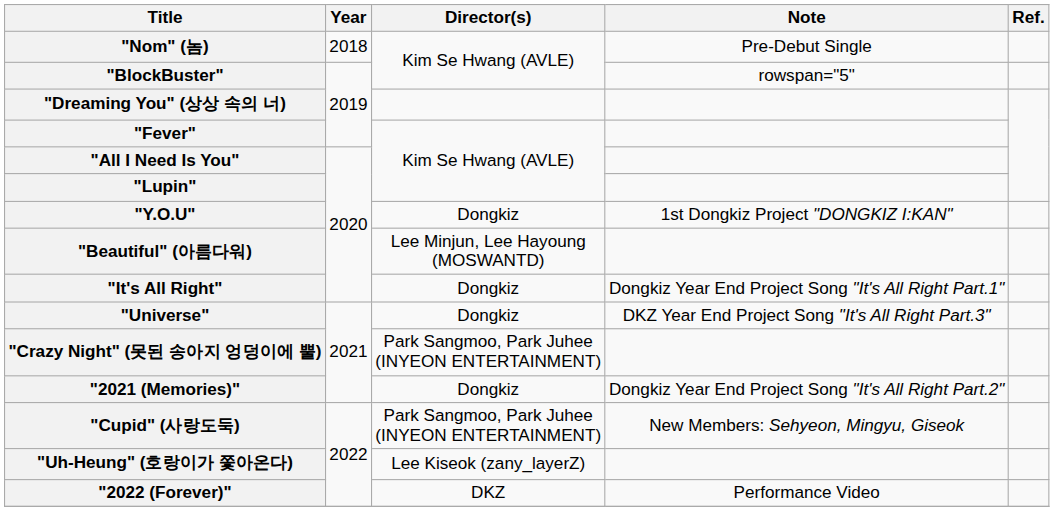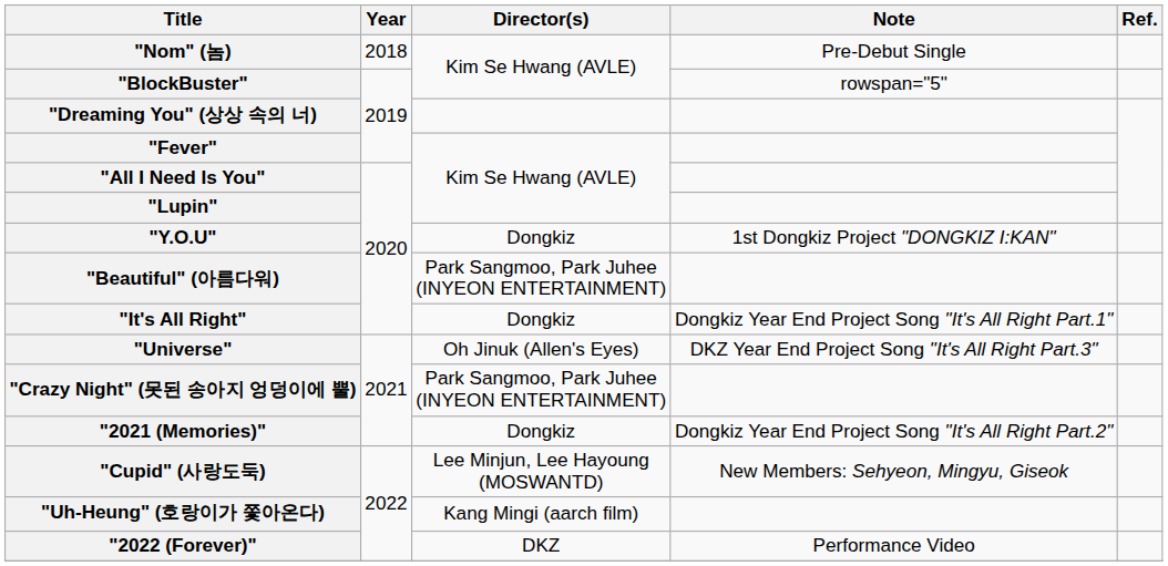"Beautiful" (아름다워) | Director(s): Lee Minjun, Lee Hayoung (MOSWANTD) -> Park Sangmoo, Park Juhee (INYEON ENTERTAINMENT)
"Universe" | Director(s): Dongkiz -> Oh Jinuk (Allen's Eyes)
"Cupid" (사랑도둑) | Director(s): Park Sangmoo, Park Juhee (INYEON ENTERTAINMENT) -> Lee Minjun, Lee Hayoung (MOSWANTD)
"Uh-Heung" (호랑이가 쫓아온다) | Director(s): Lee Kiseok (zany_layerZ) -> Kang Mingi (aarch film)
